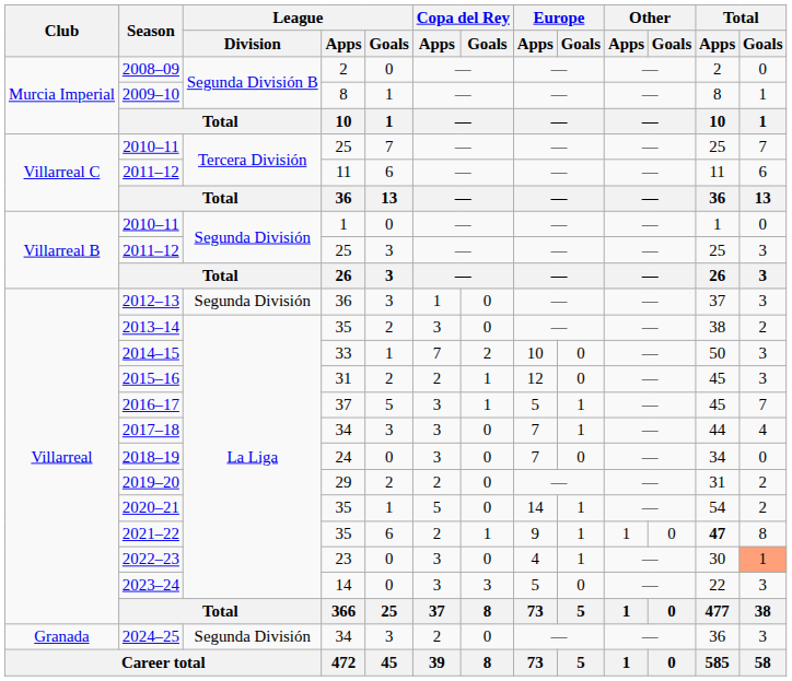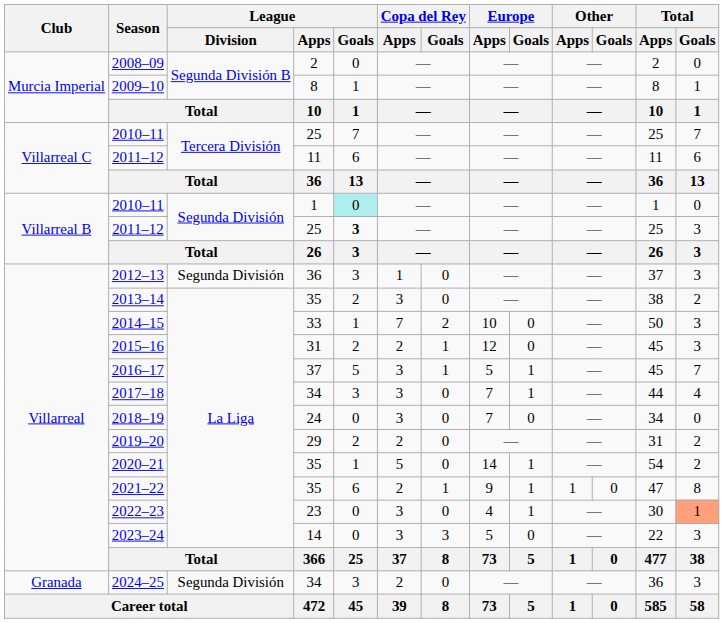2010–11 / 1 | League / Goals: no background -> paleturquoise background
2011–12 / 25 | League / Goals: normal -> bold
2021–22 | Total / Apps: bold -> normal
